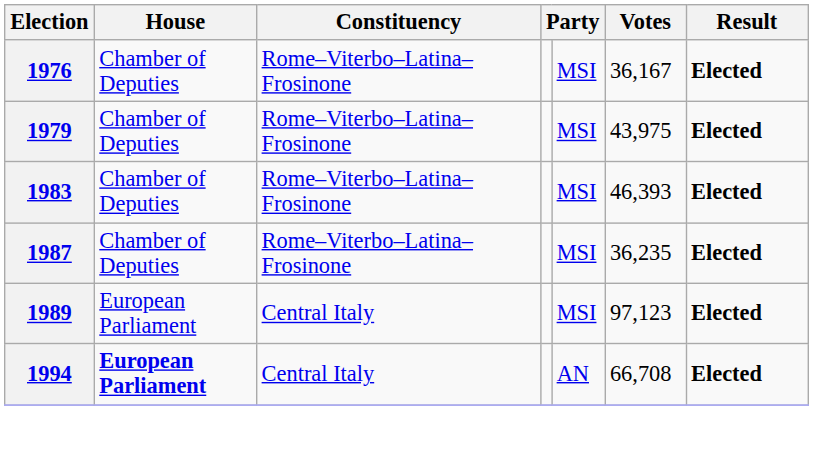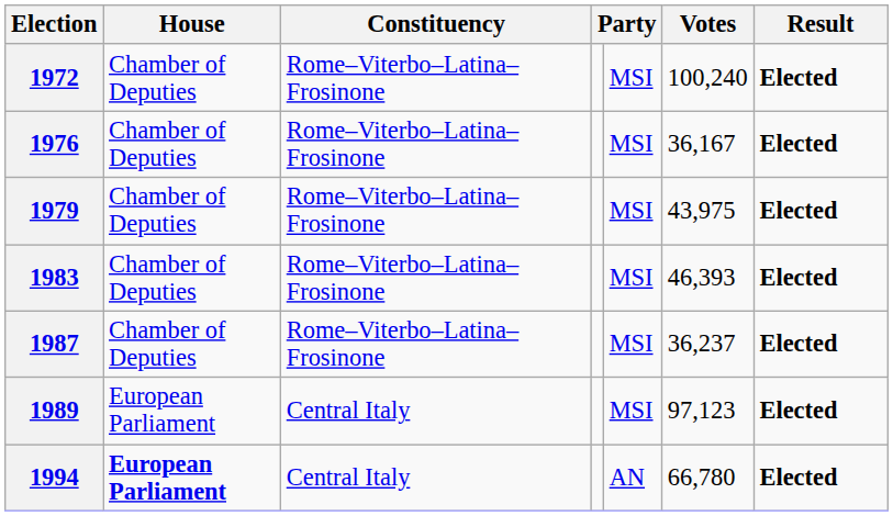+ row: 1972 | Chamber of Deputies | Rome–Viterbo–Latina–Frosinone | MSI | 100,240 | Elected
1987 | Votes: 36,235 -> 36,237
1994 | Votes: 66,708 -> 66,780
